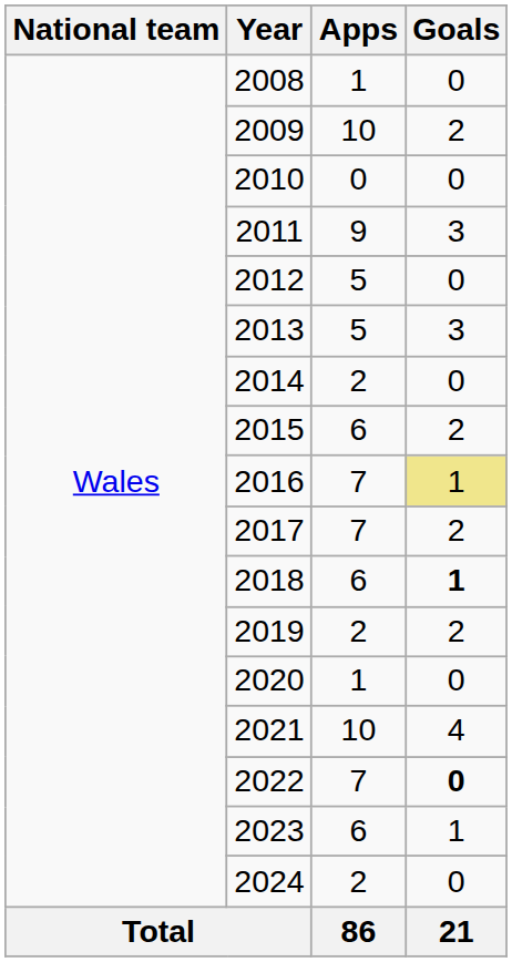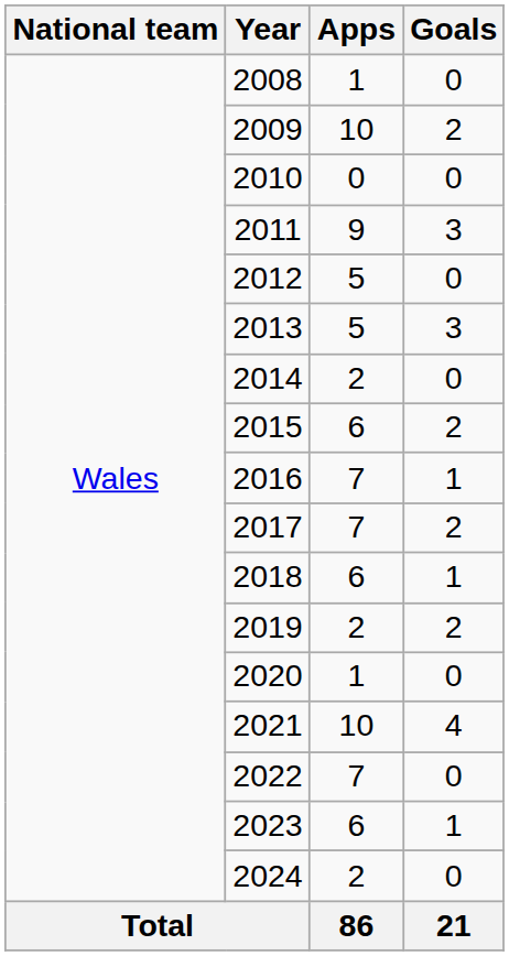2016 | Goals: khaki background -> no background
2018 | Goals: bold -> normal
2022 | Goals: bold -> normal
